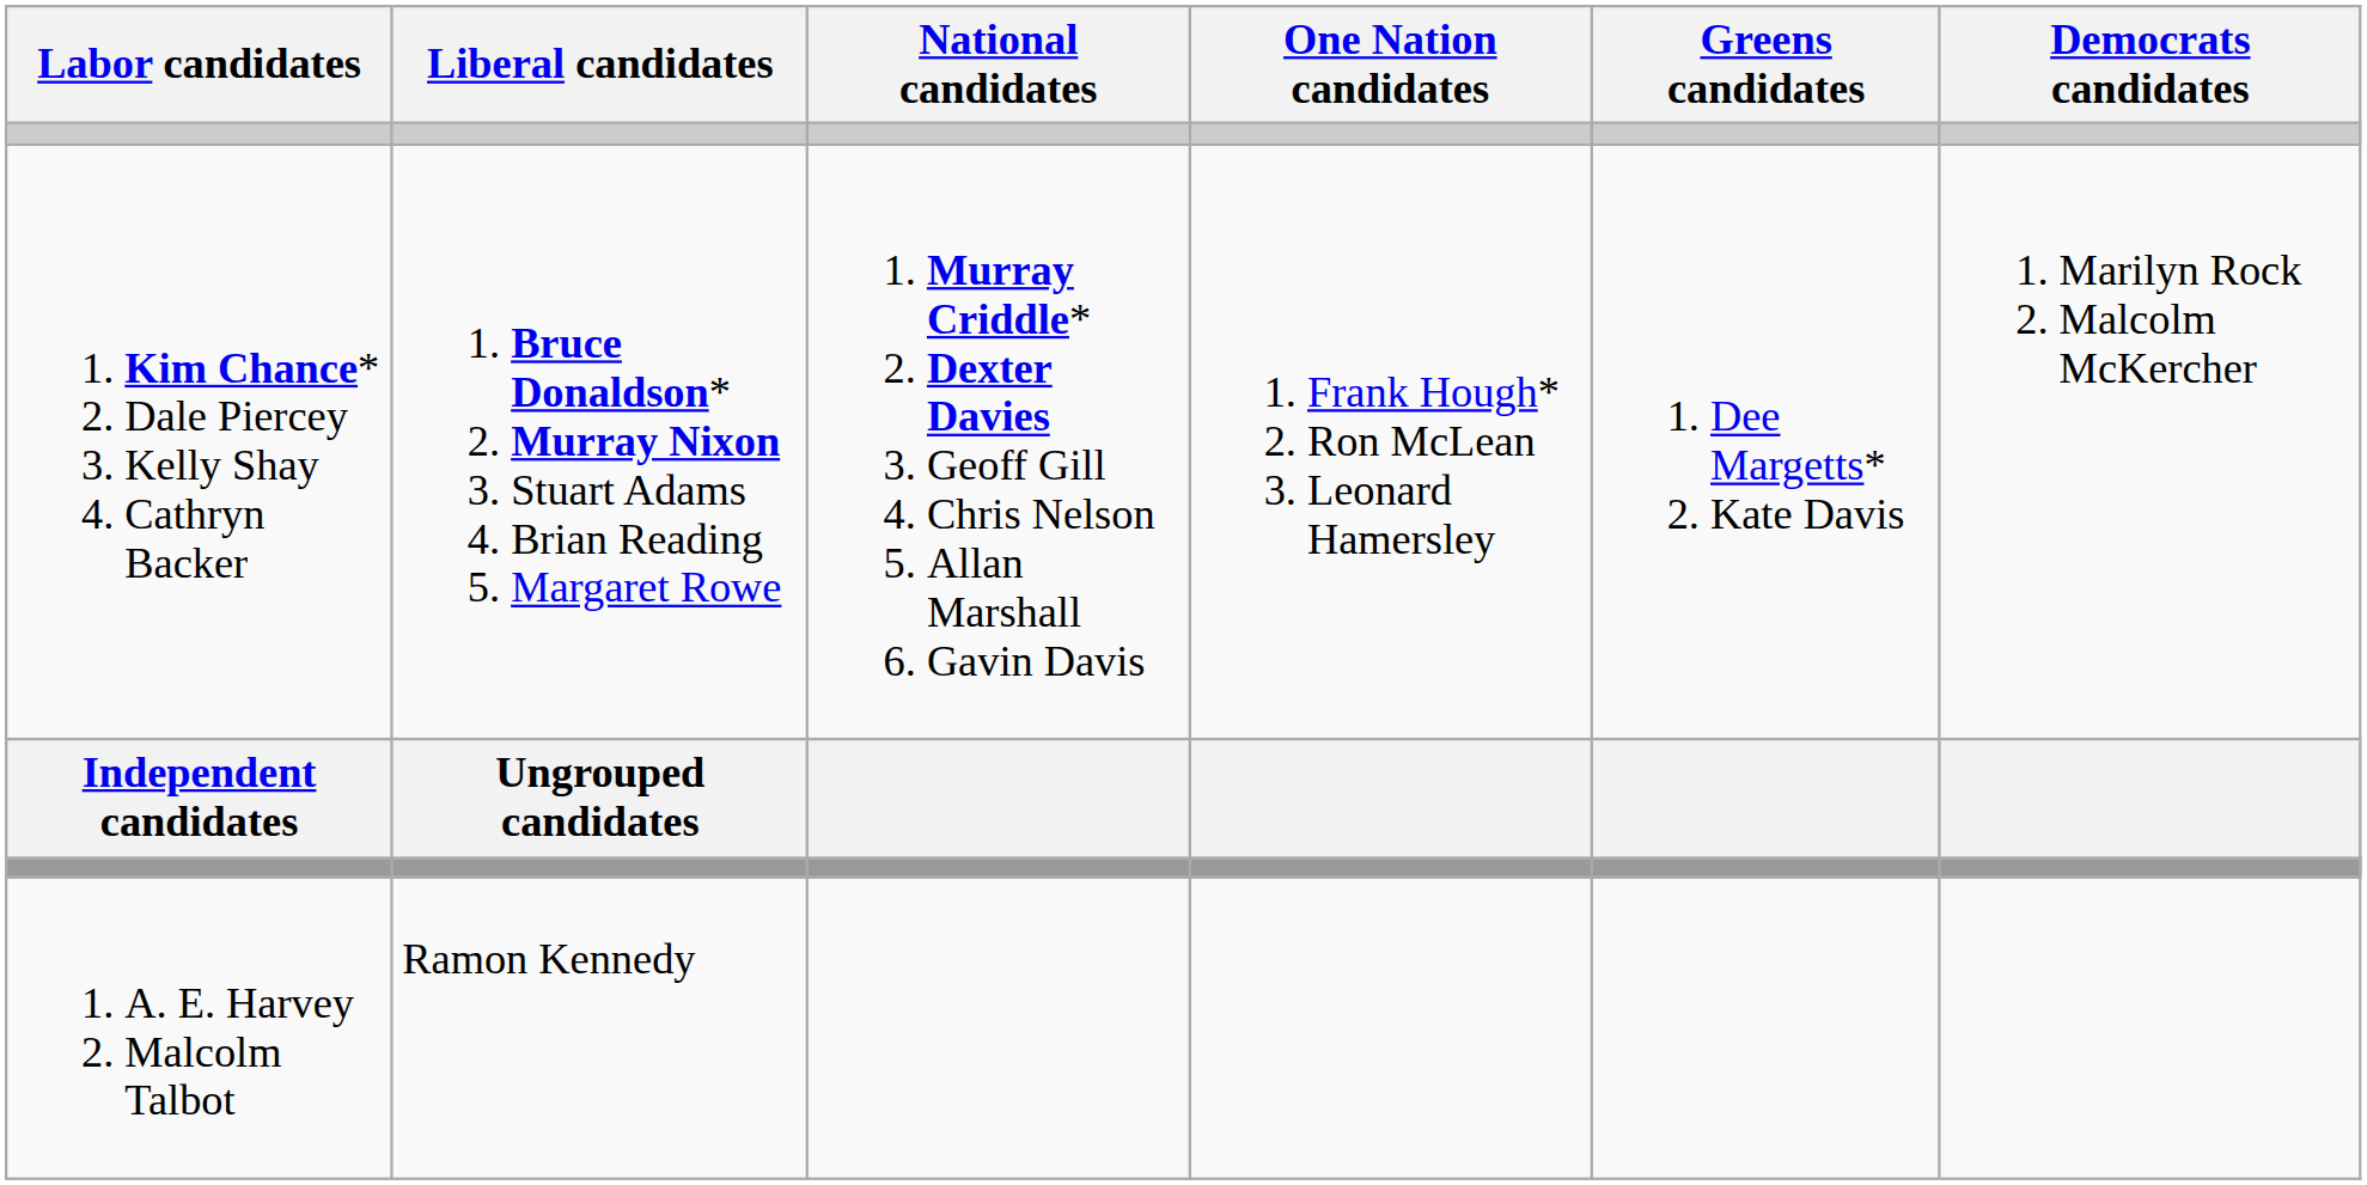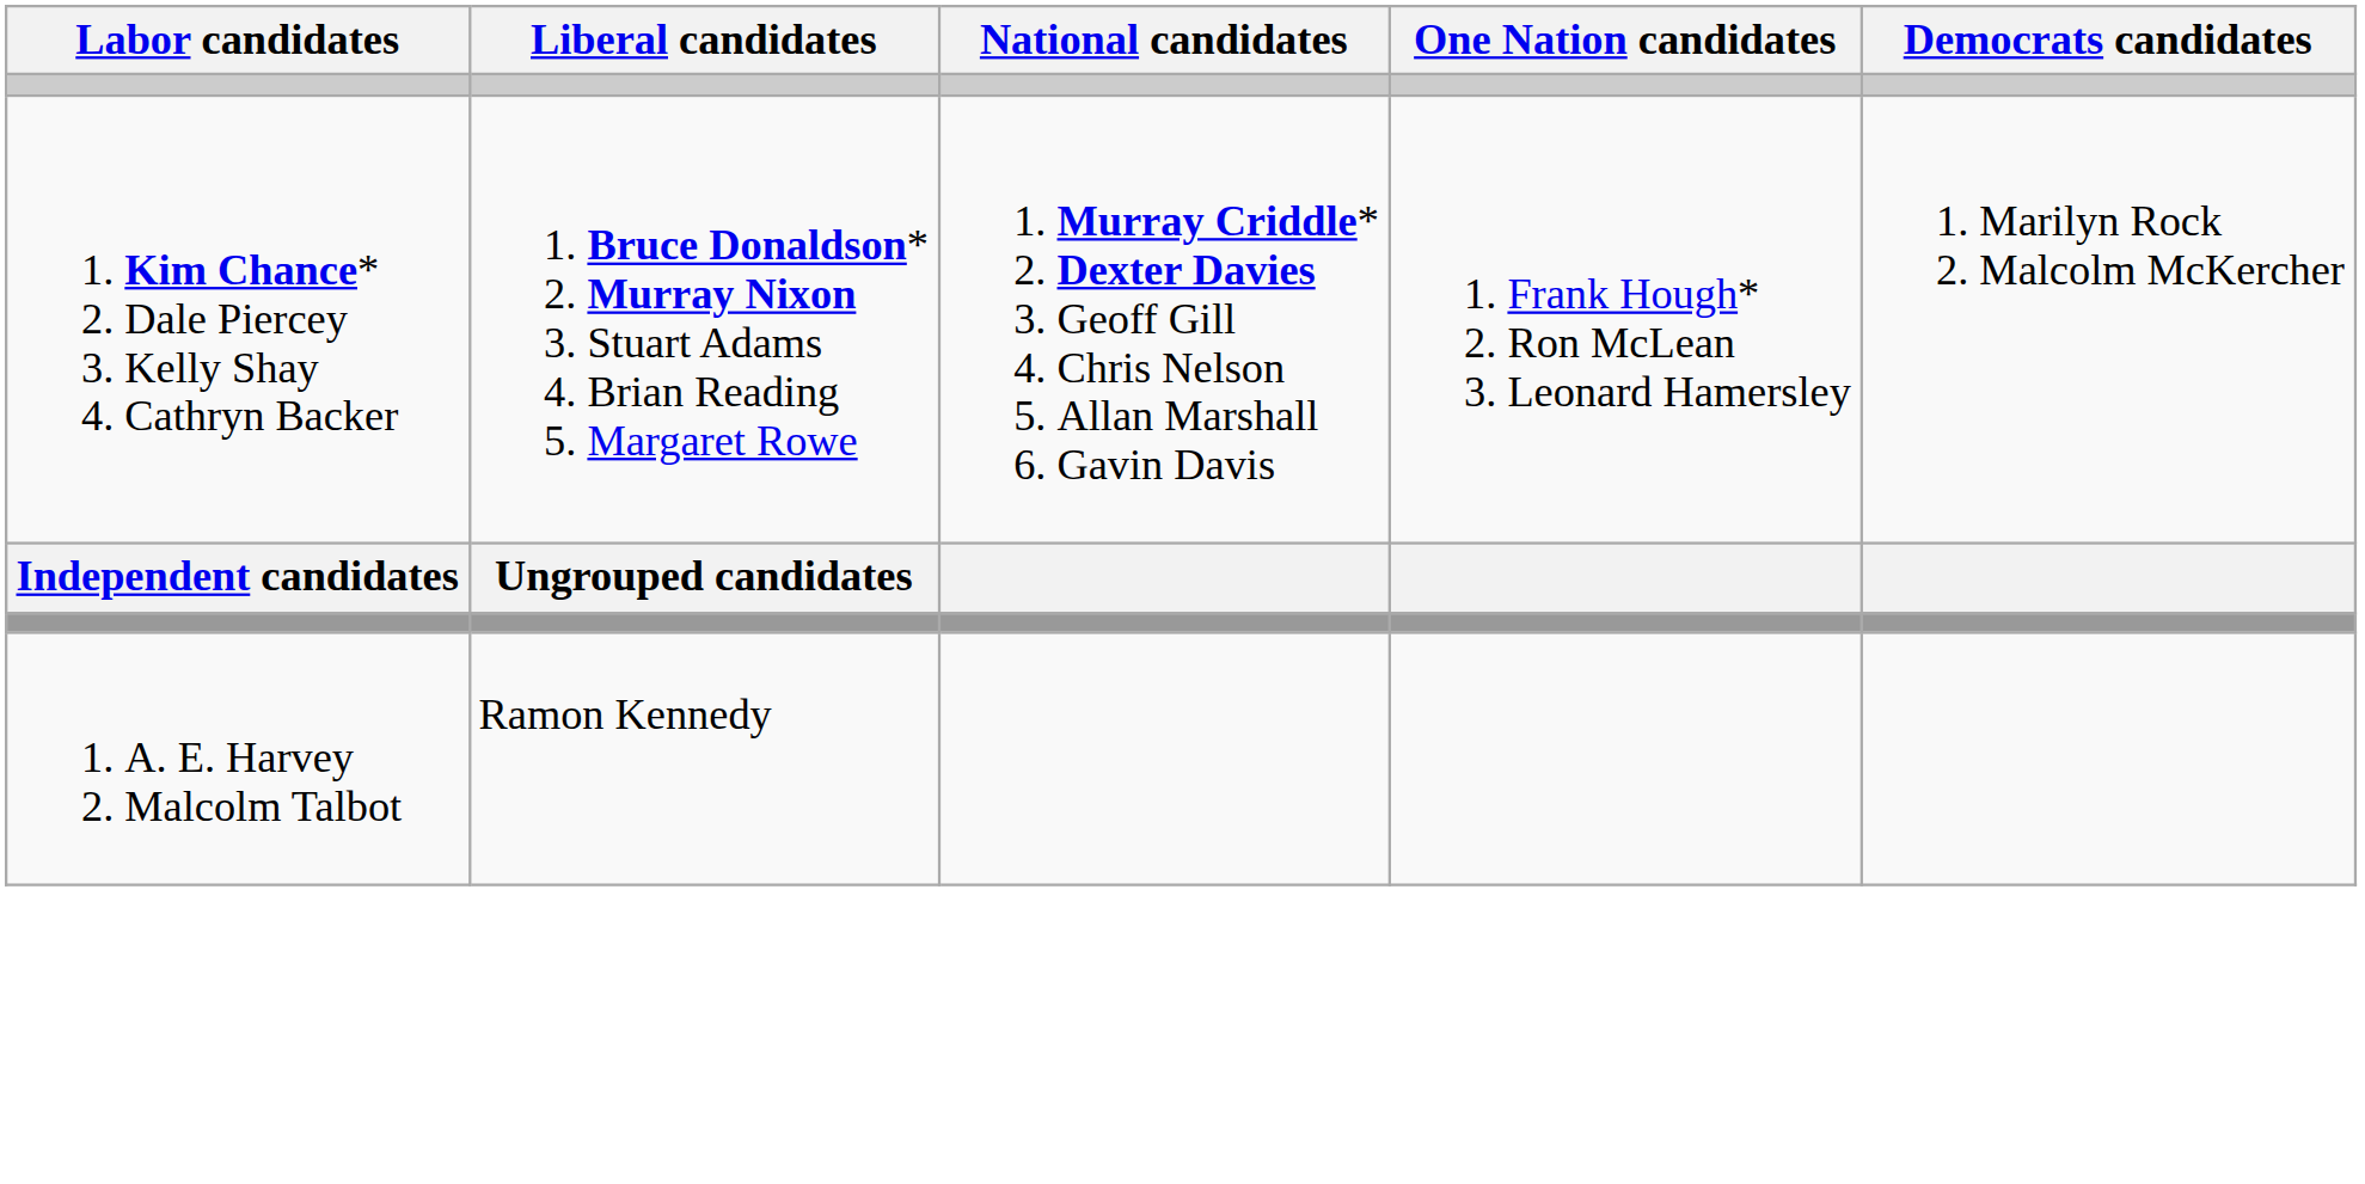- column: Greens candidates | Dee Margetts* Kate Davis
